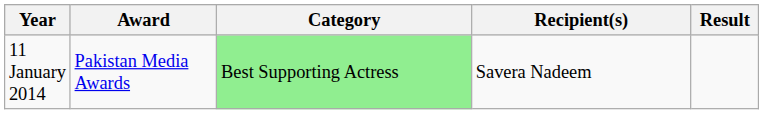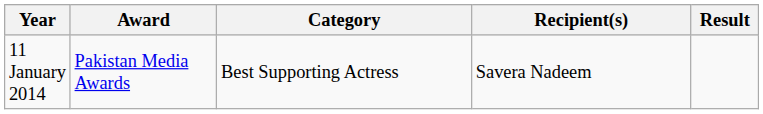11 January 2014 | Category: lightgreen background -> no background
